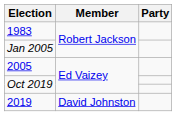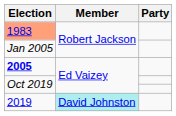1983 | Election: no background -> lightsalmon background
2005 | Election: normal -> bold
2019 | Member: no background -> paleturquoise background
